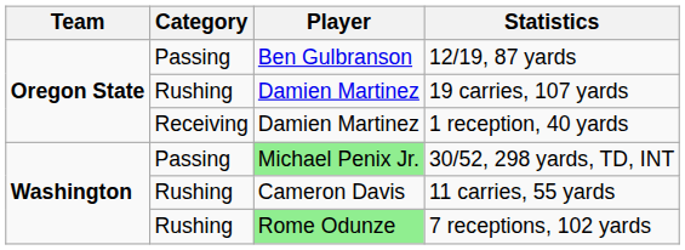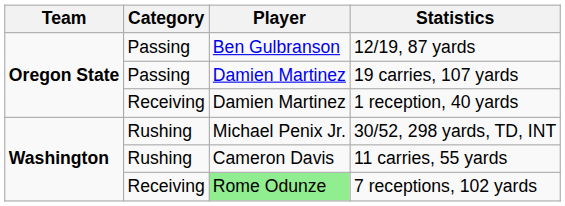19 carries, 107 yards | Category: Rushing -> Passing
30/52, 298 yards, TD, INT | Category: Passing -> Rushing
30/52, 298 yards, TD, INT | Player: lightgreen background -> no background
7 receptions, 102 yards | Category: Rushing -> Receiving
